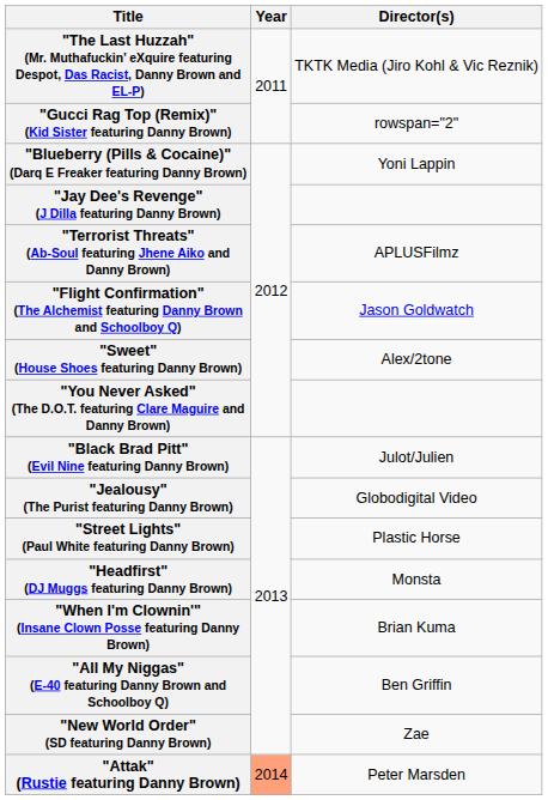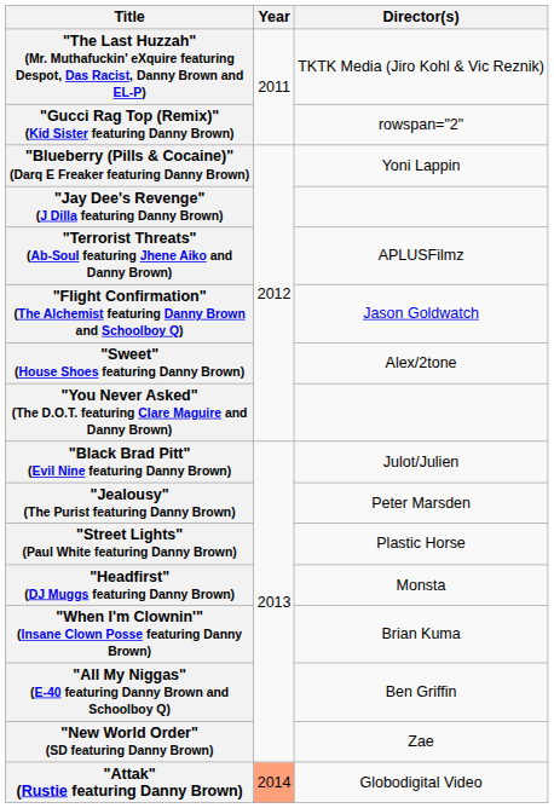"Jealousy" (The Purist featuring Danny Brown) | Director(s): Globodigital Video -> Peter Marsden
"Attak" (Rustie featuring Danny Brown) | Director(s): Peter Marsden -> Globodigital Video
